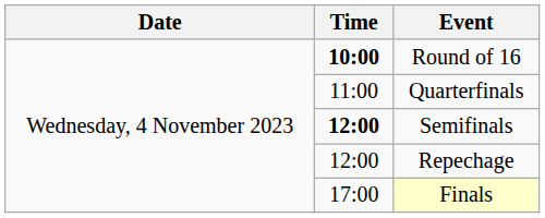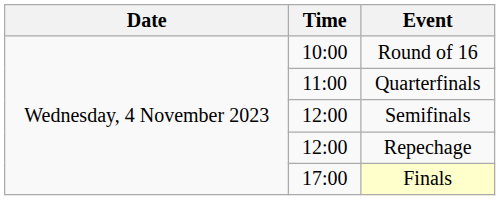Round of 16 | Time: bold -> normal
Semifinals | Time: bold -> normal
